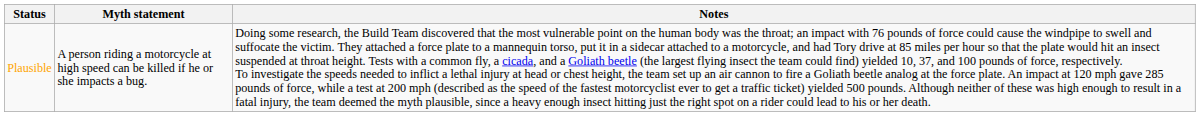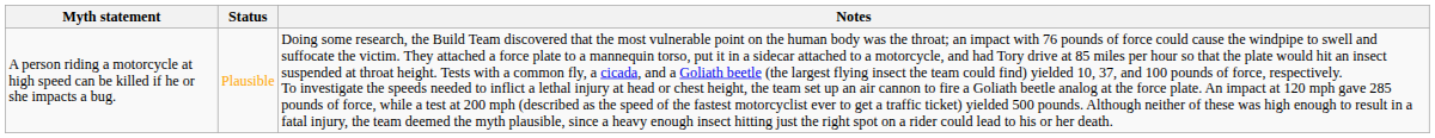columns swapped: Myth statement <-> Status
